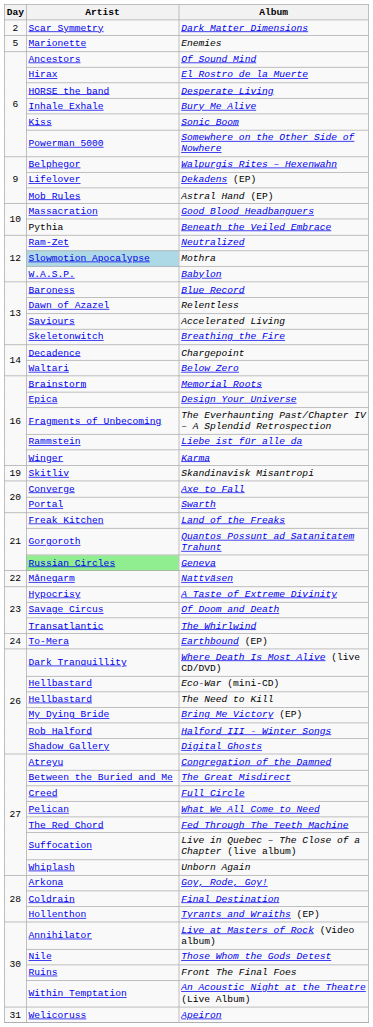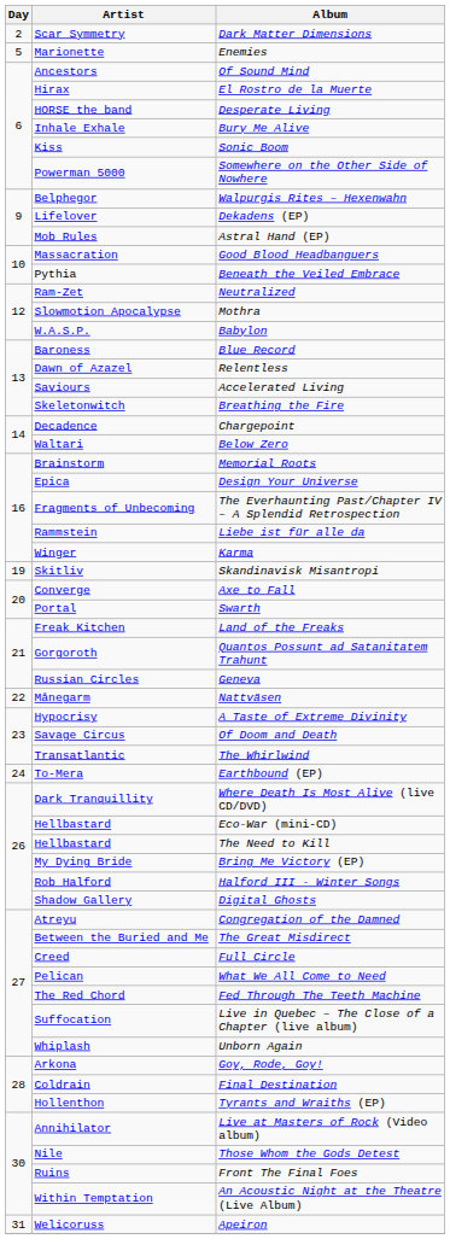Mothra | Artist: lightblue background -> no background
Geneva | Artist: lightgreen background -> no background
